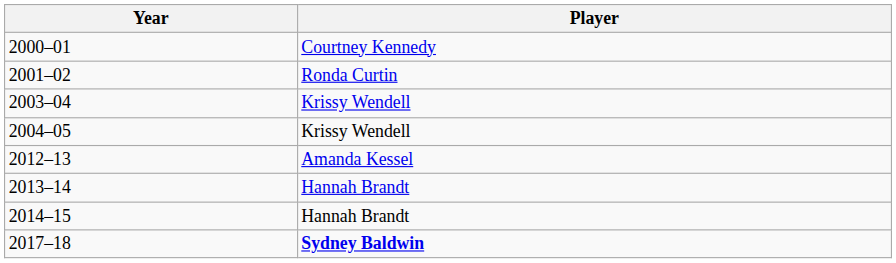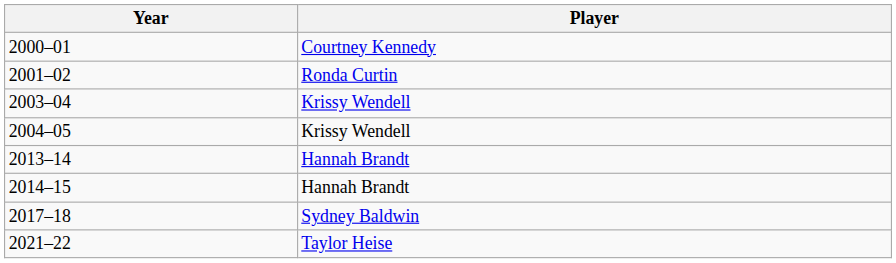- row: 2012–13 | Amanda Kessel
2017–18 | Player: bold -> normal
+ row: 2021–22 | Taylor Heise
